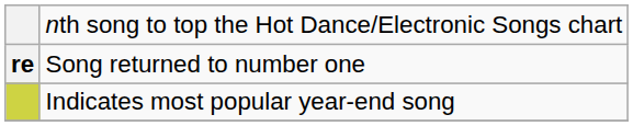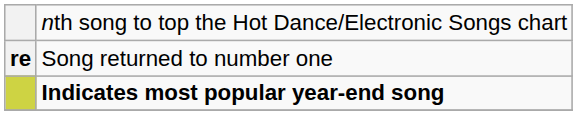row 3 | column 2: normal -> bold
